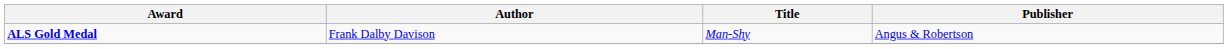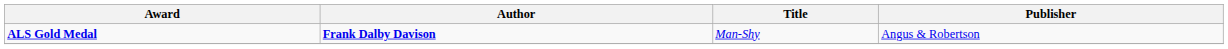ALS Gold Medal | Author: normal -> bold
